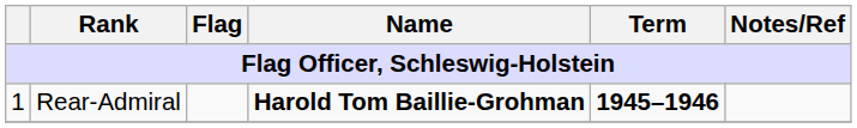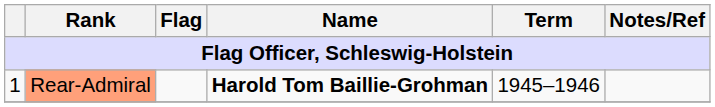1 | Rank: no background -> lightsalmon background
1 | Term: bold -> normal
